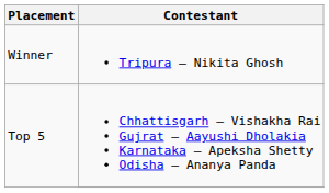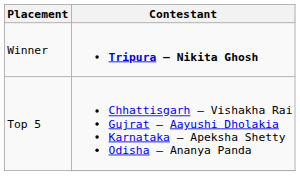row 2 | Contestant: normal -> bold
